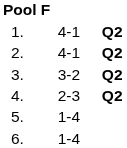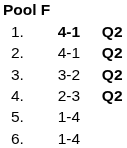1. | column 2: normal -> bold
